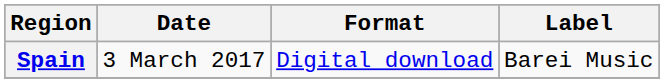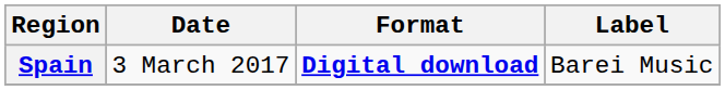Spain | Format: normal -> bold
